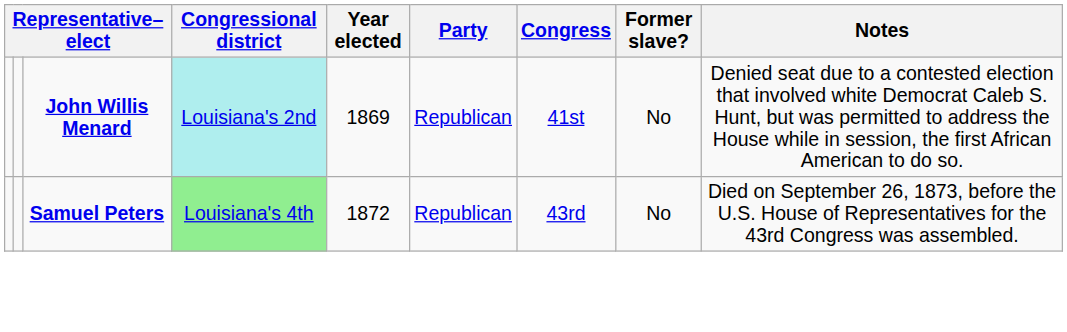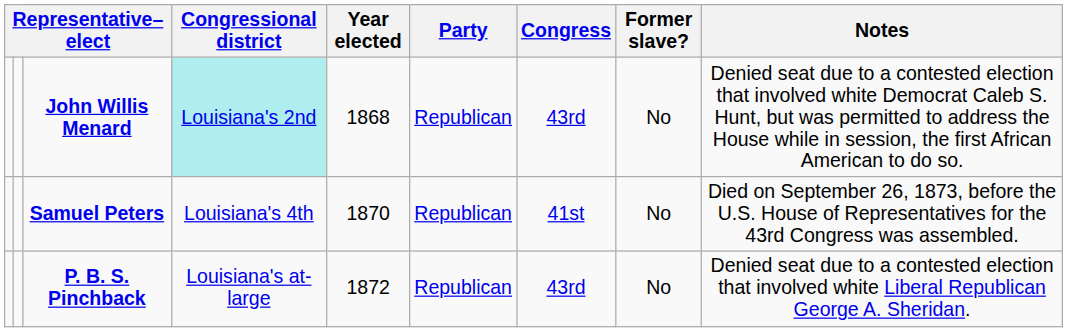John Willis Menard | Year elected: 1869 -> 1868
John Willis Menard | Congress: 41st -> 43rd
Samuel Peters | Congressional district: lightgreen background -> no background
Samuel Peters | Year elected: 1872 -> 1870
Samuel Peters | Congress: 43rd -> 41st
+ row: P. B. S. Pinchback | Louisiana's at-large | 1872 | Republican | 43rd | No | Denied seat due to a contested election that involved white Liberal Republican George A. Sheridan.
